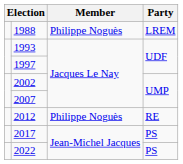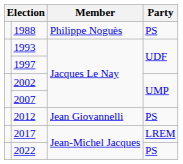1988 | Party: LREM -> PS
2012 | Member: Philippe Noguès -> Jean Giovannelli
2012 | Party: RE -> PS
2017 | Party: PS -> LREM
